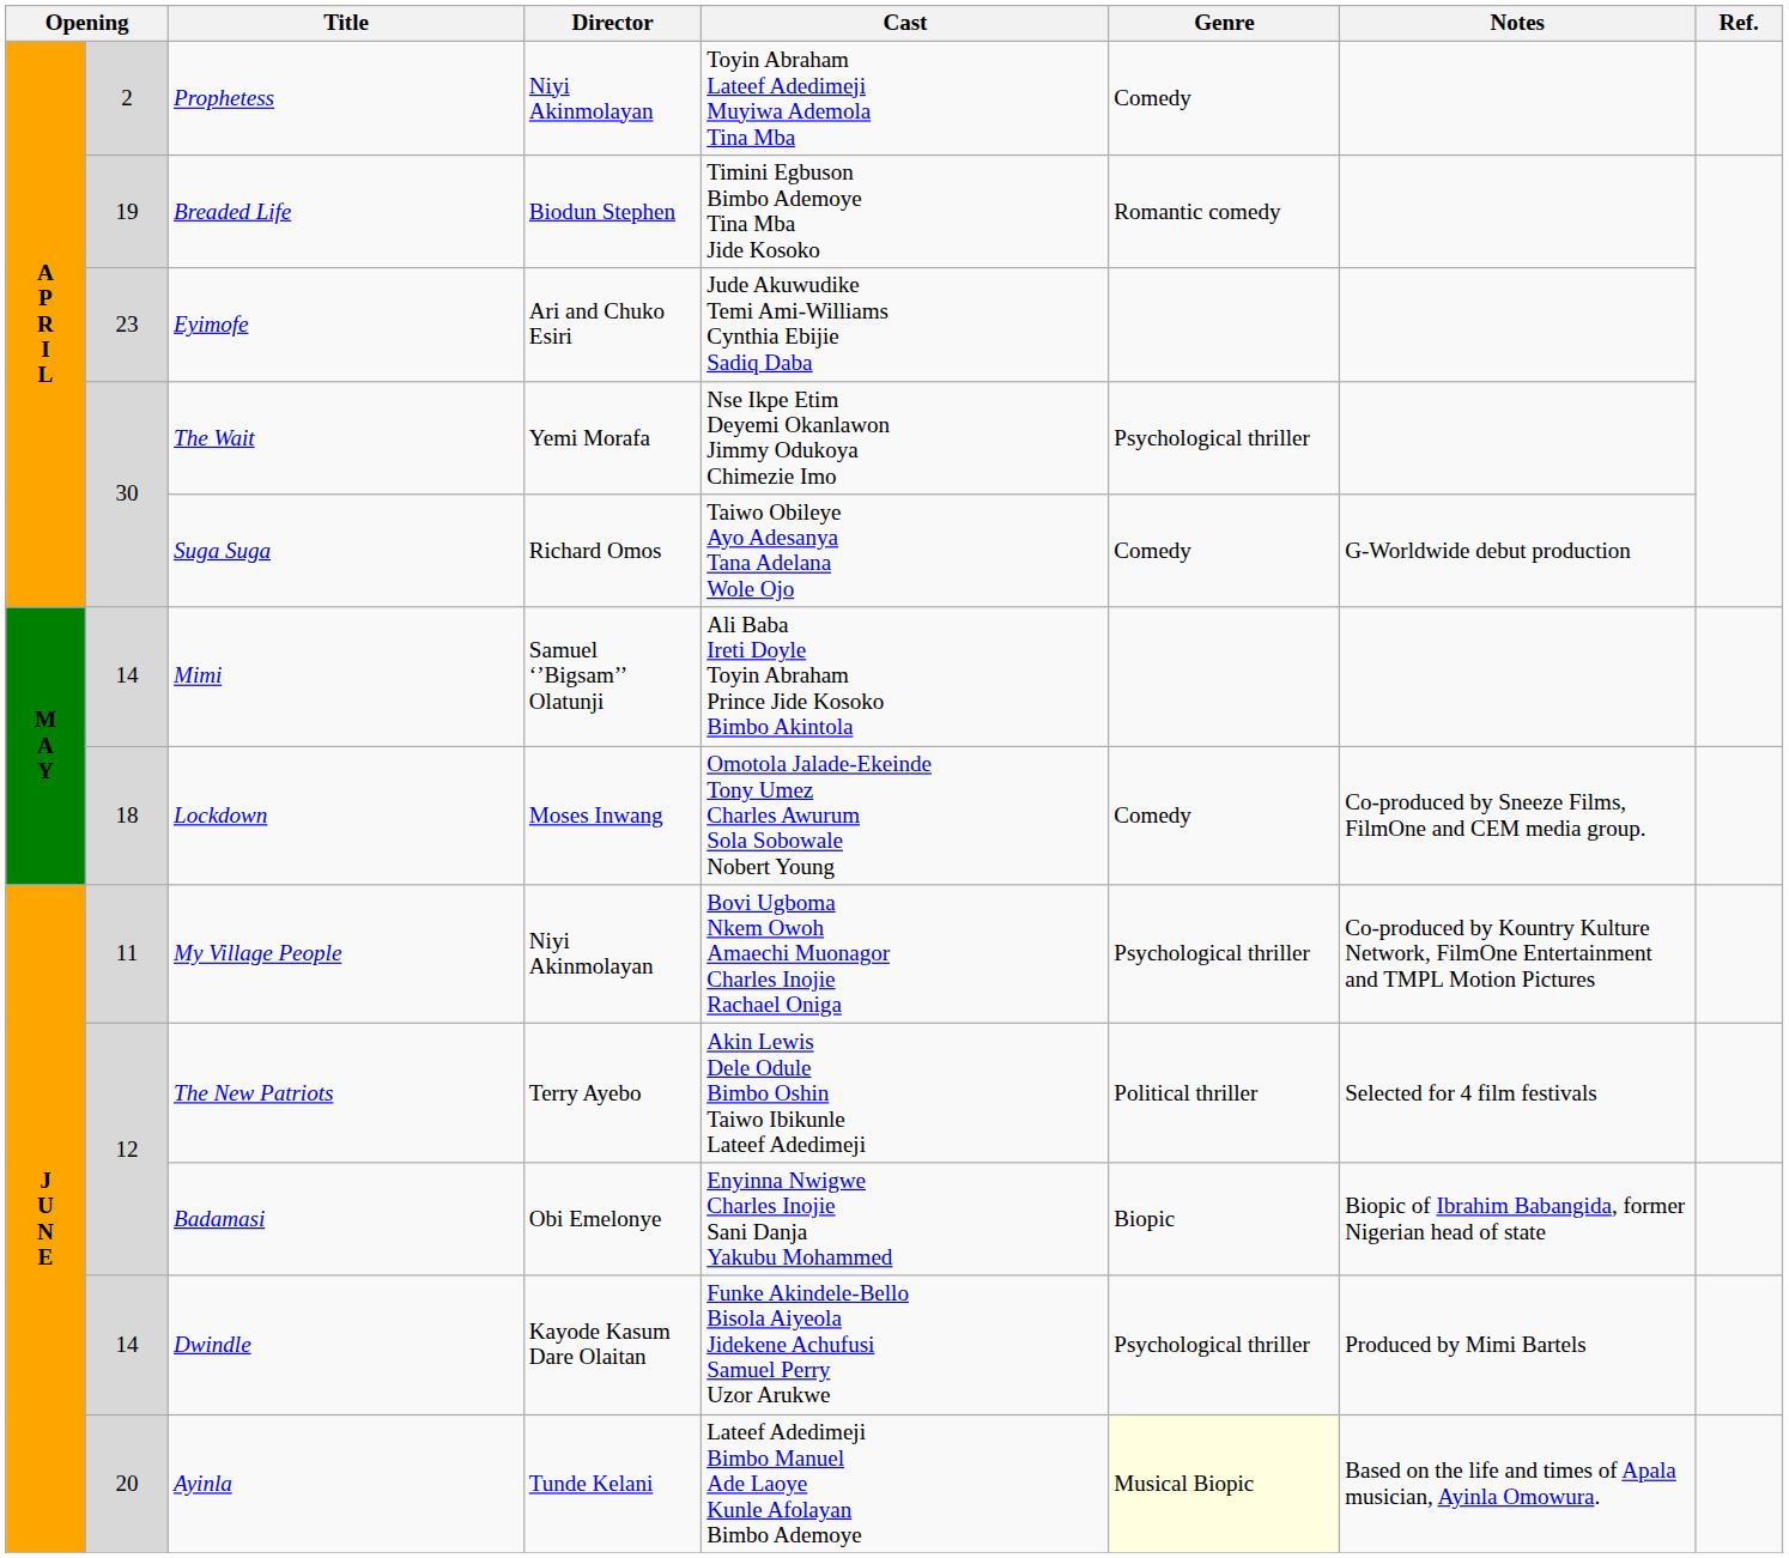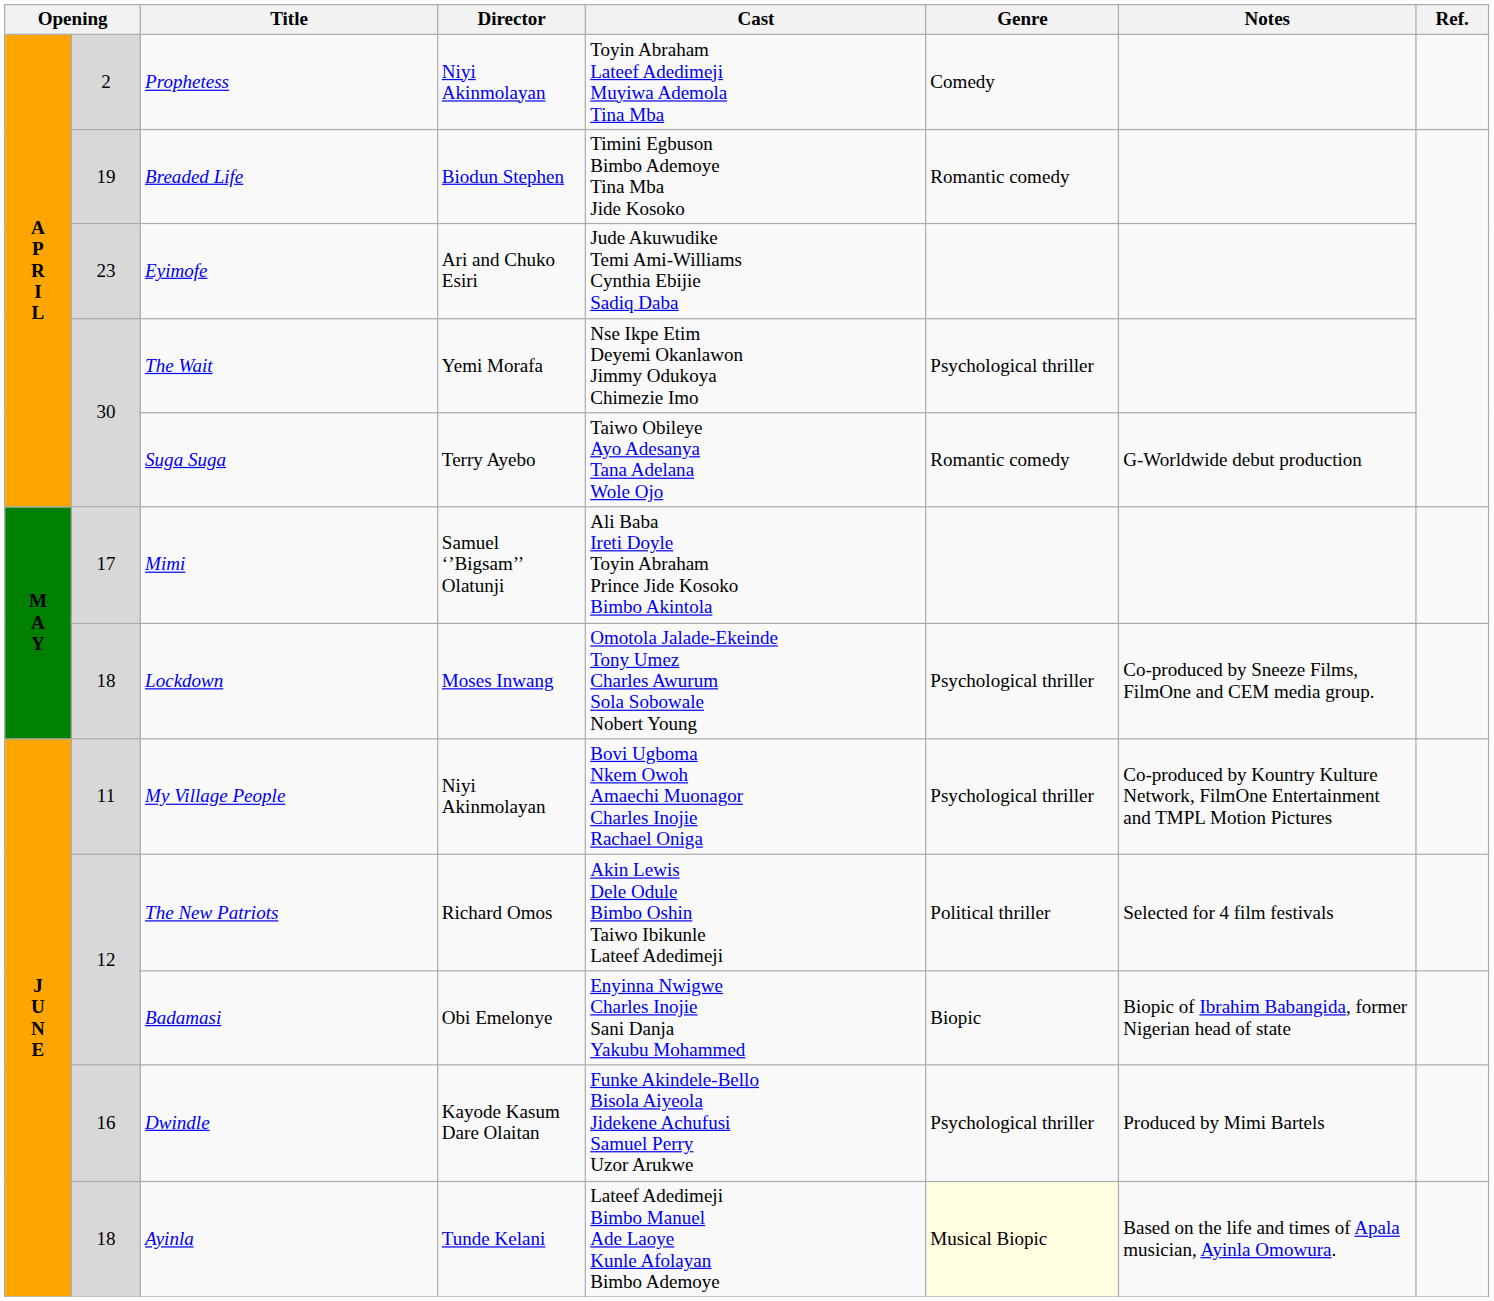Suga Suga | Director: Richard Omos -> Terry Ayebo
Suga Suga | Genre: Comedy -> Romantic comedy
Mimi | column 2: 14 -> 17
Lockdown | Genre: Comedy -> Psychological thriller
The New Patriots | Director: Terry Ayebo -> Richard Omos
Dwindle | column 2: 14 -> 16
Ayinla | column 2: 20 -> 18
